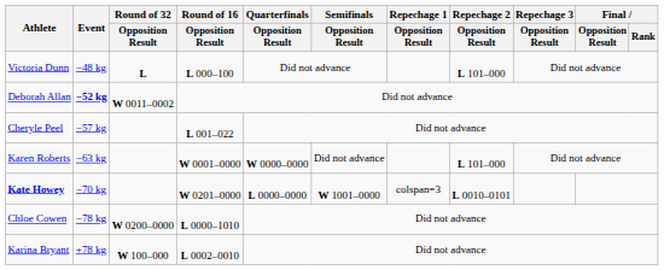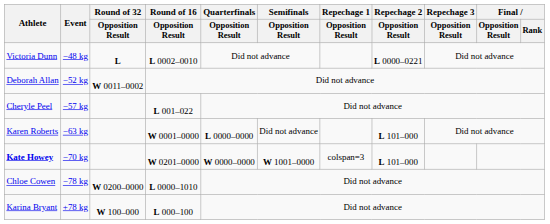Victoria Dunn | Round of 16 / Opposition Result: L 000–100 -> L 0002–0010
Victoria Dunn | Repechage 2 / Opposition Result: L 101–000 -> L 0000–0221
Deborah Allan | Event: bold -> normal
Karen Roberts | Quarterfinals / Opposition Result: W 0000–0000 -> L 0000–0000
Kate Howey | Quarterfinals / Opposition Result: L 0000–0000 -> W 0000–0000
Kate Howey | Repechage 2 / Opposition Result: L 0010–0101 -> L 101–000
Karina Bryant | Round of 16 / Opposition Result: L 0002–0010 -> L 000–100
